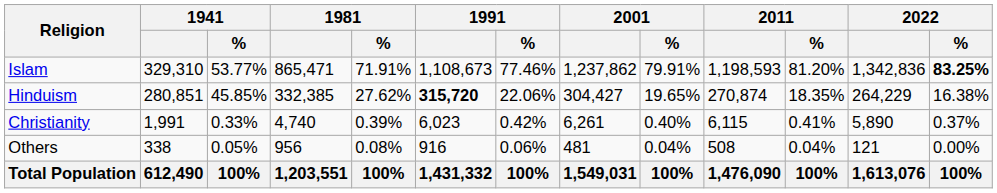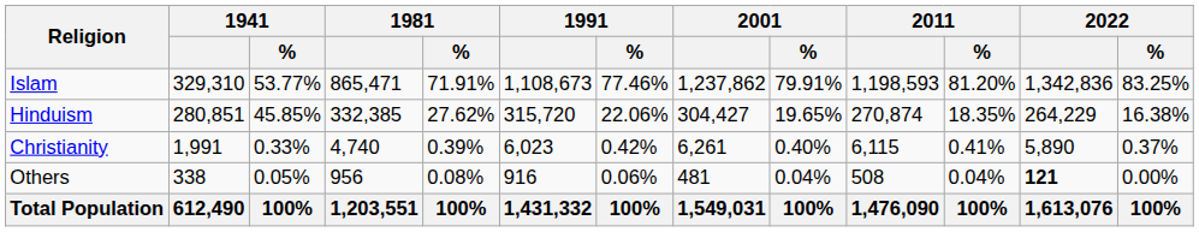Islam | 2022 / %: bold -> normal
Hinduism | 1991: bold -> normal
Others | 2022: normal -> bold
